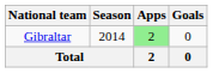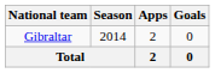Gibraltar | Apps: lightgreen background -> no background
